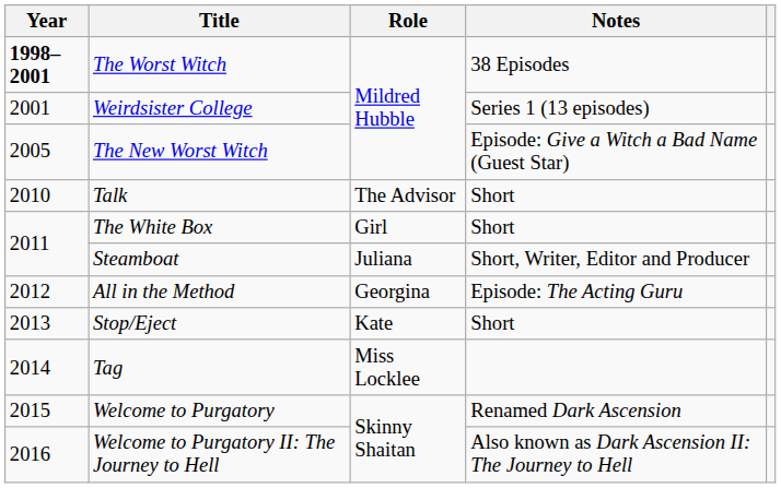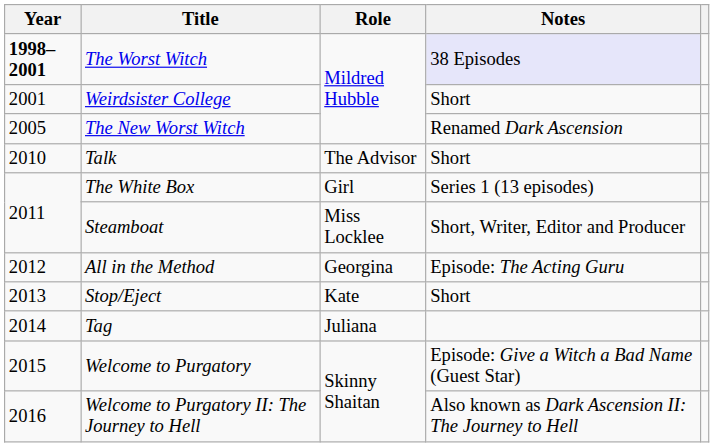The Worst Witch | Notes: no background -> lavender background
Weirdsister College | Notes: Series 1 (13 episodes) -> Short
The New Worst Witch | Notes: Episode: Give a Witch a Bad Name (Guest Star) -> Renamed Dark Ascension
The White Box | Notes: Short -> Series 1 (13 episodes)
Steamboat | Role: Juliana -> Miss Locklee
Tag | Role: Miss Locklee -> Juliana
Welcome to Purgatory | Notes: Renamed Dark Ascension -> Episode: Give a Witch a Bad Name (Guest Star)
